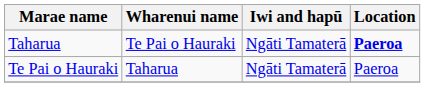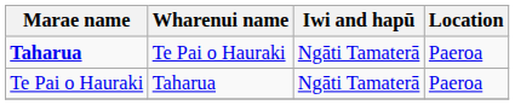row 2 | Marae name: normal -> bold
row 2 | Location: bold -> normal
